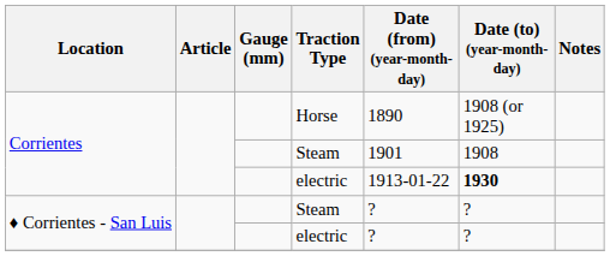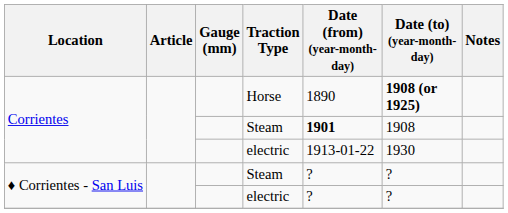Horse | Date (to) (year-month-day): normal -> bold
Corrientes / Steam | Date (from) (year-month-day): normal -> bold
Corrientes / electric | Date (to) (year-month-day): bold -> normal
